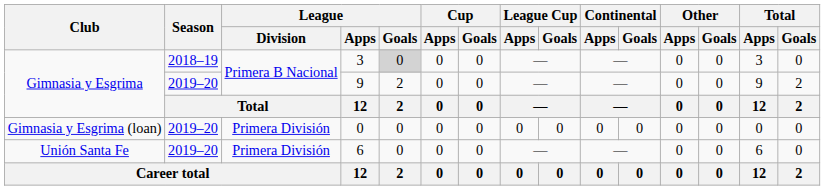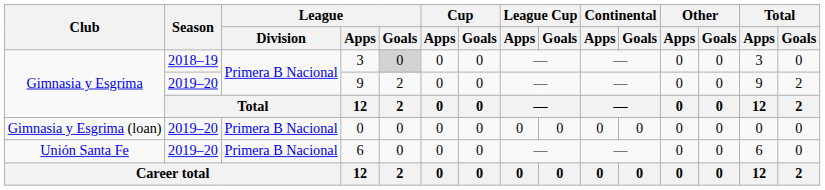row 6 | League / Division: Primera División -> Primera B Nacional
row 7 | League / Division: Primera División -> Primera B Nacional
